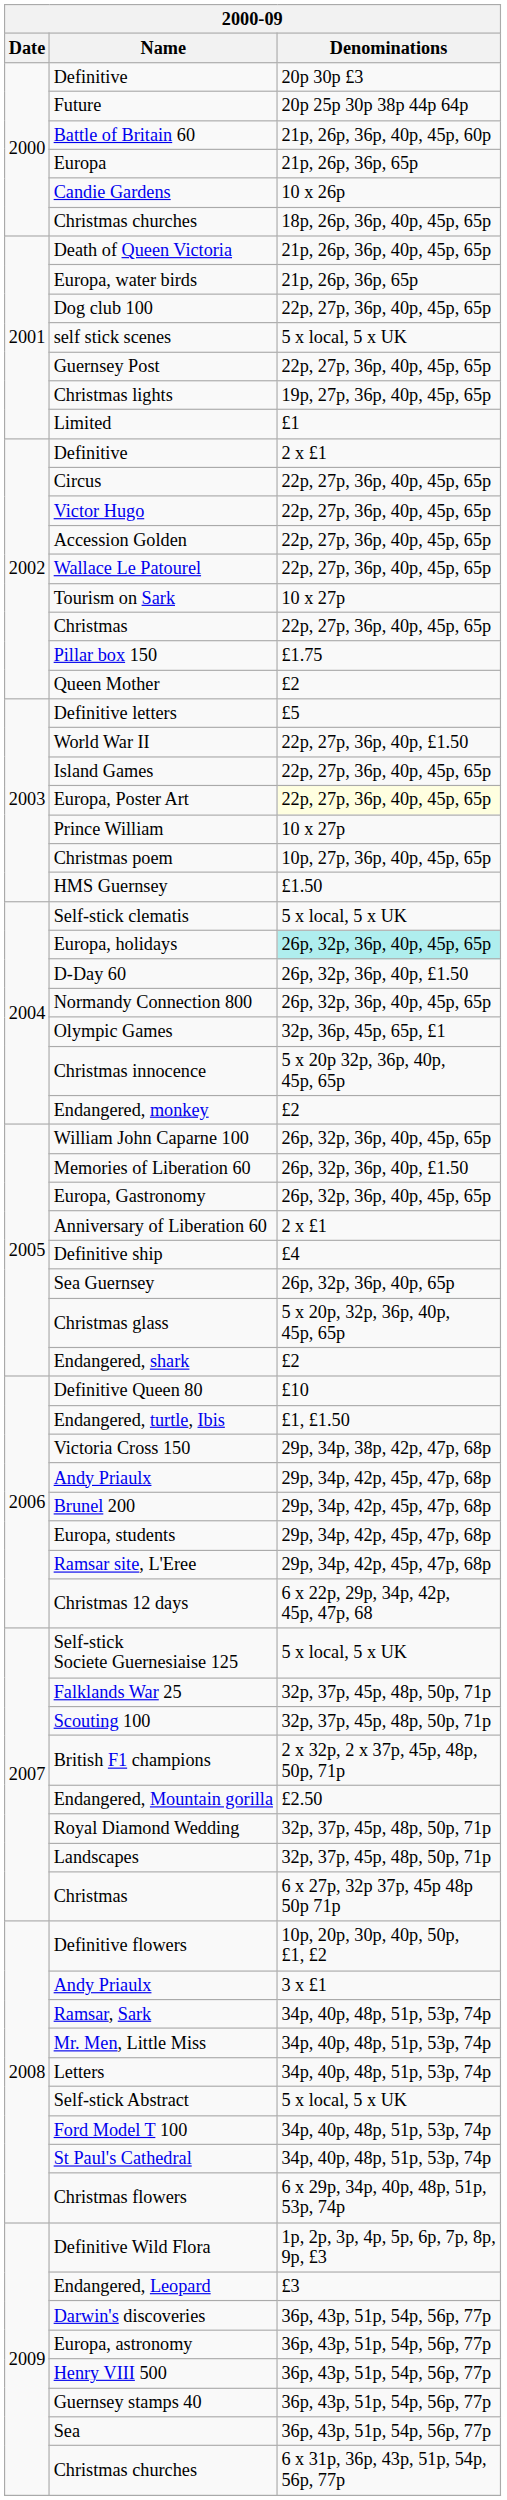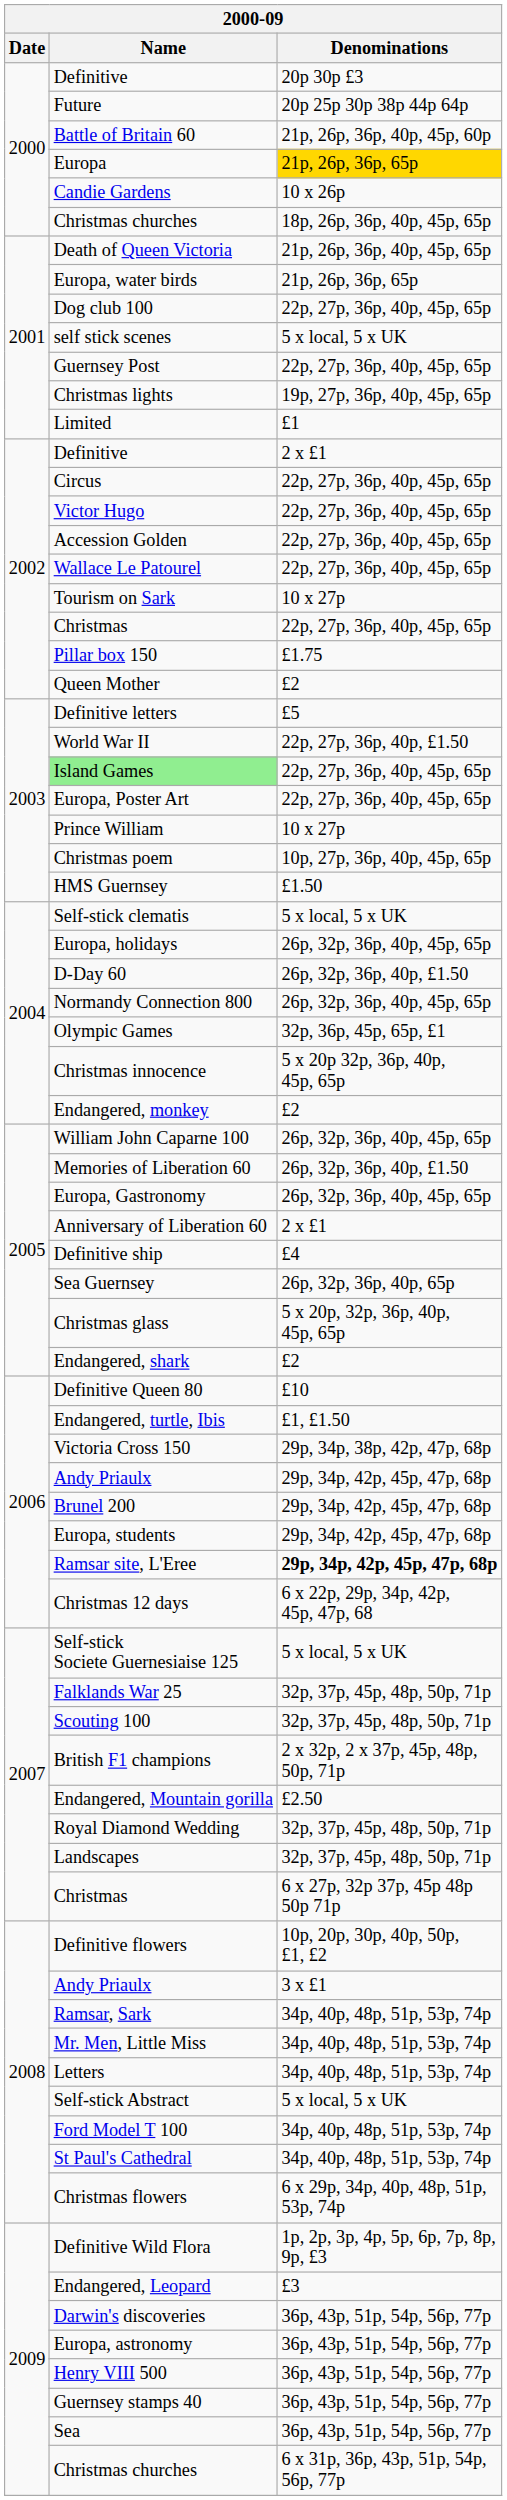Europa | Denominations: no background -> gold background
Island Games | Name: no background -> lightgreen background
Europa, Poster Art | Denominations: lightyellow background -> no background
Europa, holidays | Denominations: paleturquoise background -> no background
Ramsar site, L'Eree | Denominations: normal -> bold
